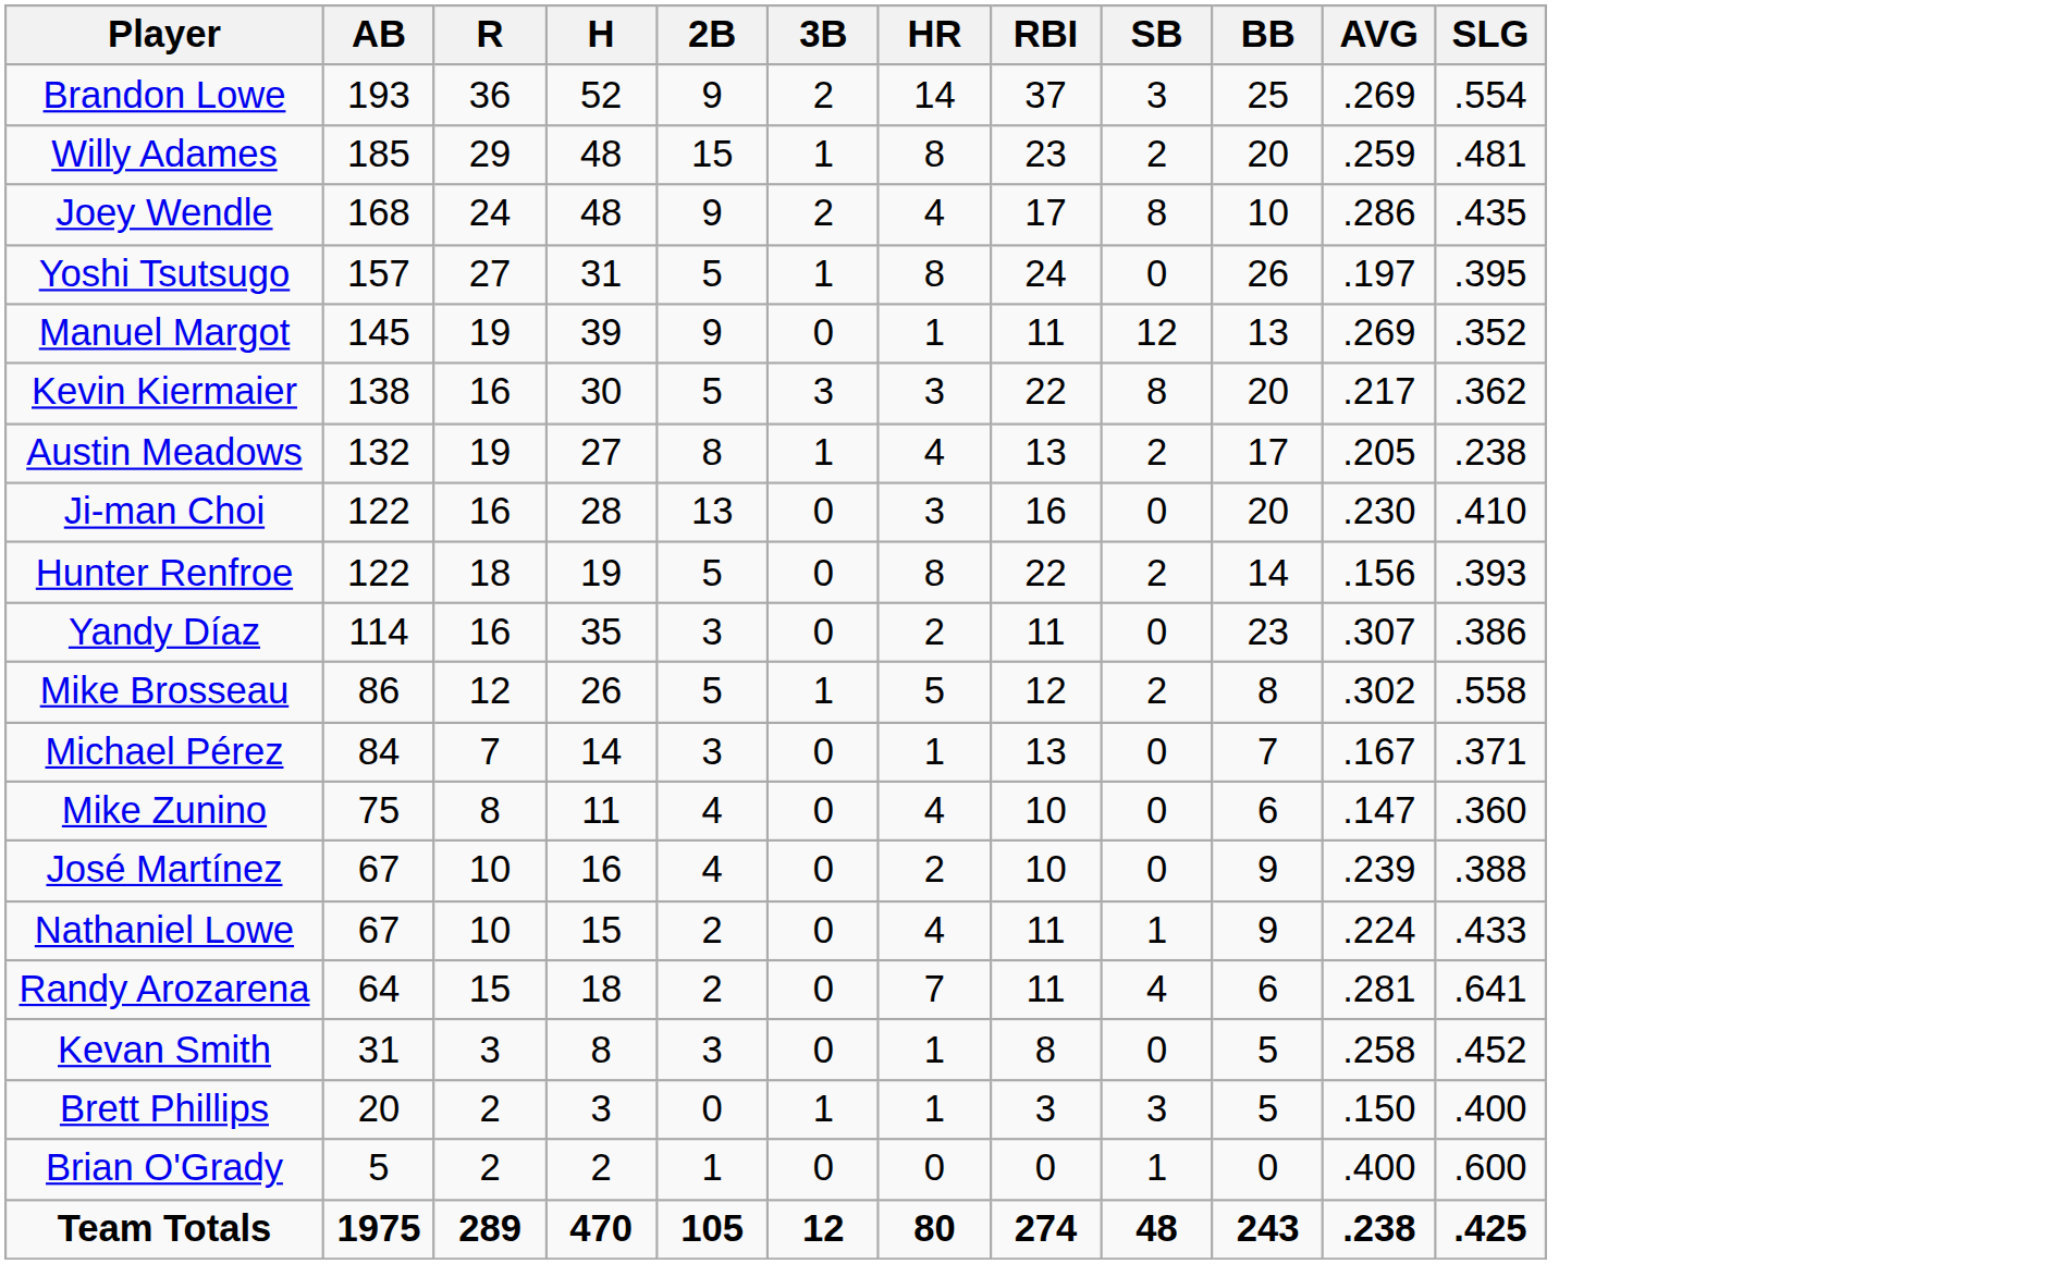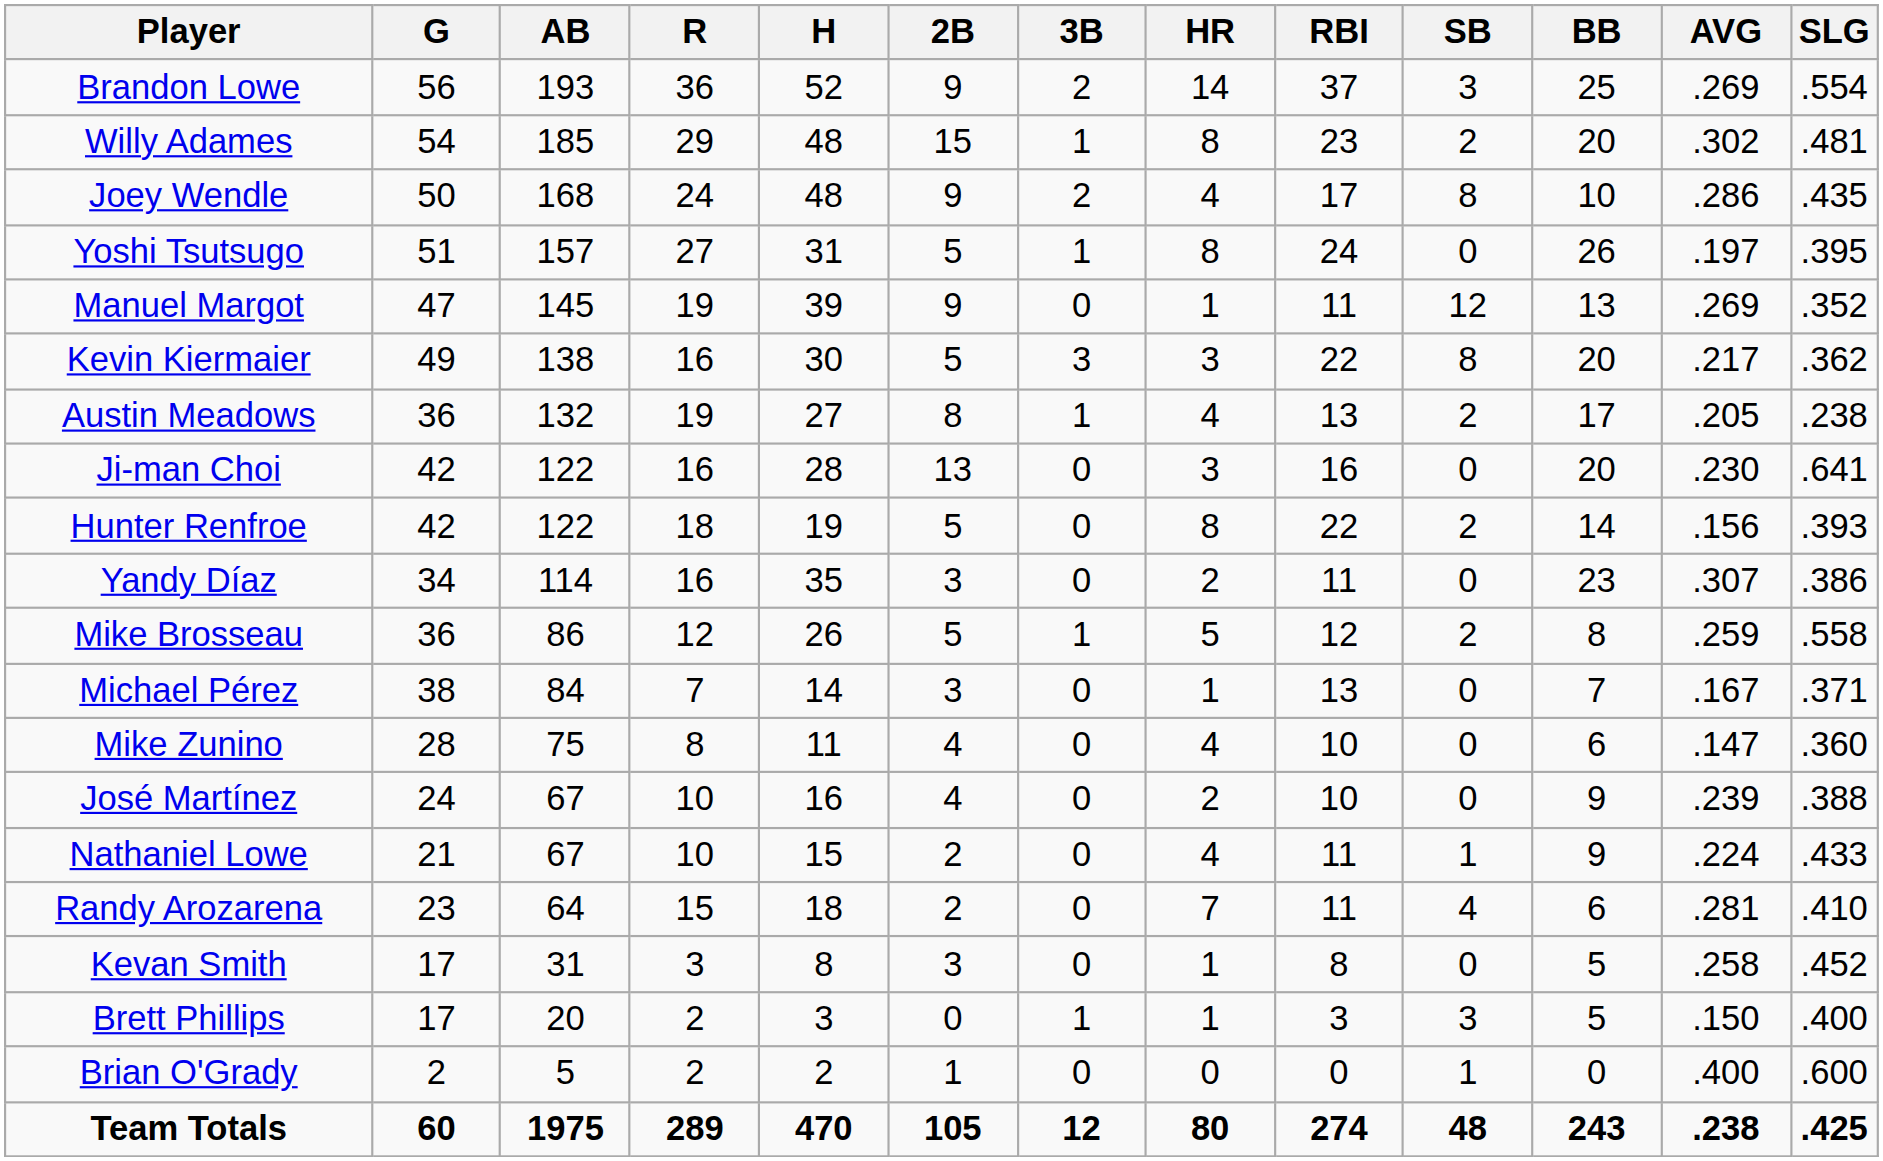+ column: G | 56 | 54 | 50 | 51 | 47 | 49 | 36 | 42 | 42 | 34 | 36 | 38 | 28 | 24 | 21 | 23 | 17 | 17 | 2 | 60
Willy Adames | AVG: .259 -> .302
Ji-man Choi | SLG: .410 -> .641
Mike Brosseau | AVG: .302 -> .259
Randy Arozarena | SLG: .641 -> .410
